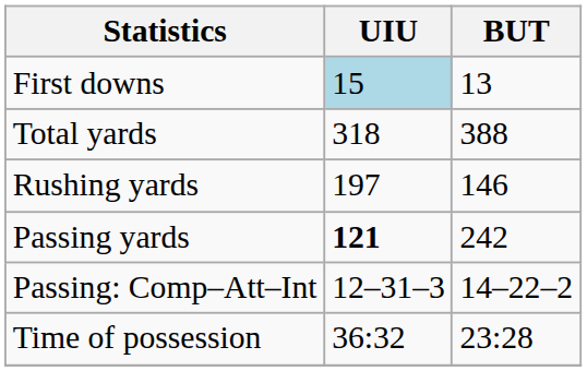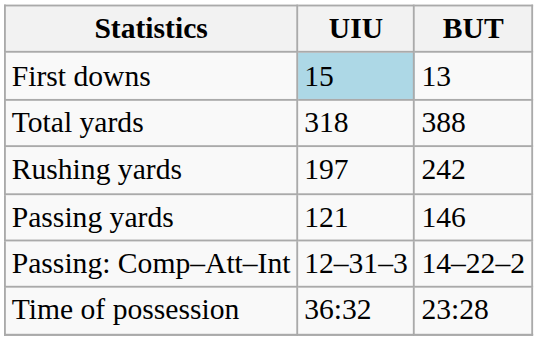Rushing yards | BUT: 146 -> 242
Passing yards | UIU: bold -> normal
Passing yards | BUT: 242 -> 146
